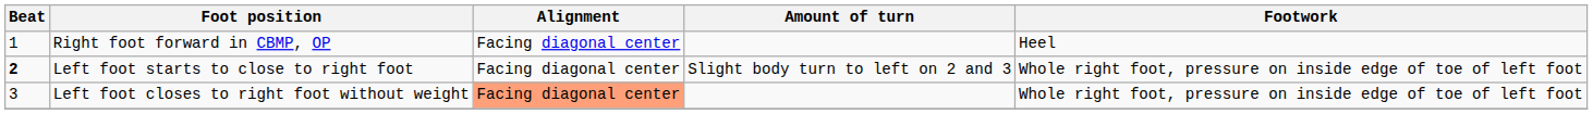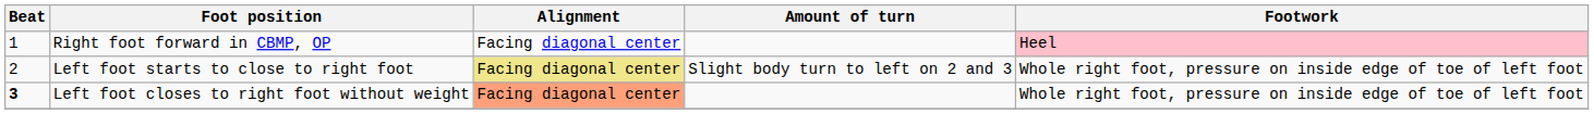Right foot forward in CBMP, OP | Footwork: no background -> pink background
Left foot starts to close to right foot | Beat: bold -> normal
Left foot starts to close to right foot | Alignment: no background -> khaki background
Left foot closes to right foot without weight | Beat: normal -> bold
